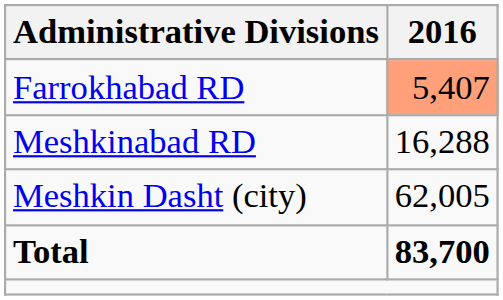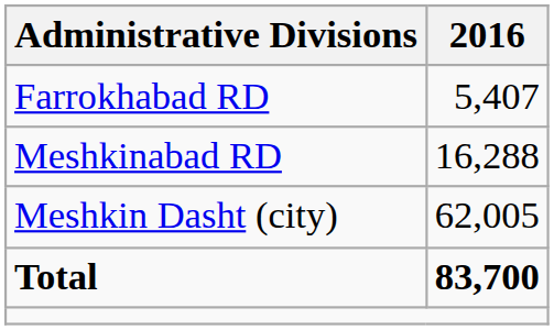Farrokhabad RD | 2016: lightsalmon background -> no background
